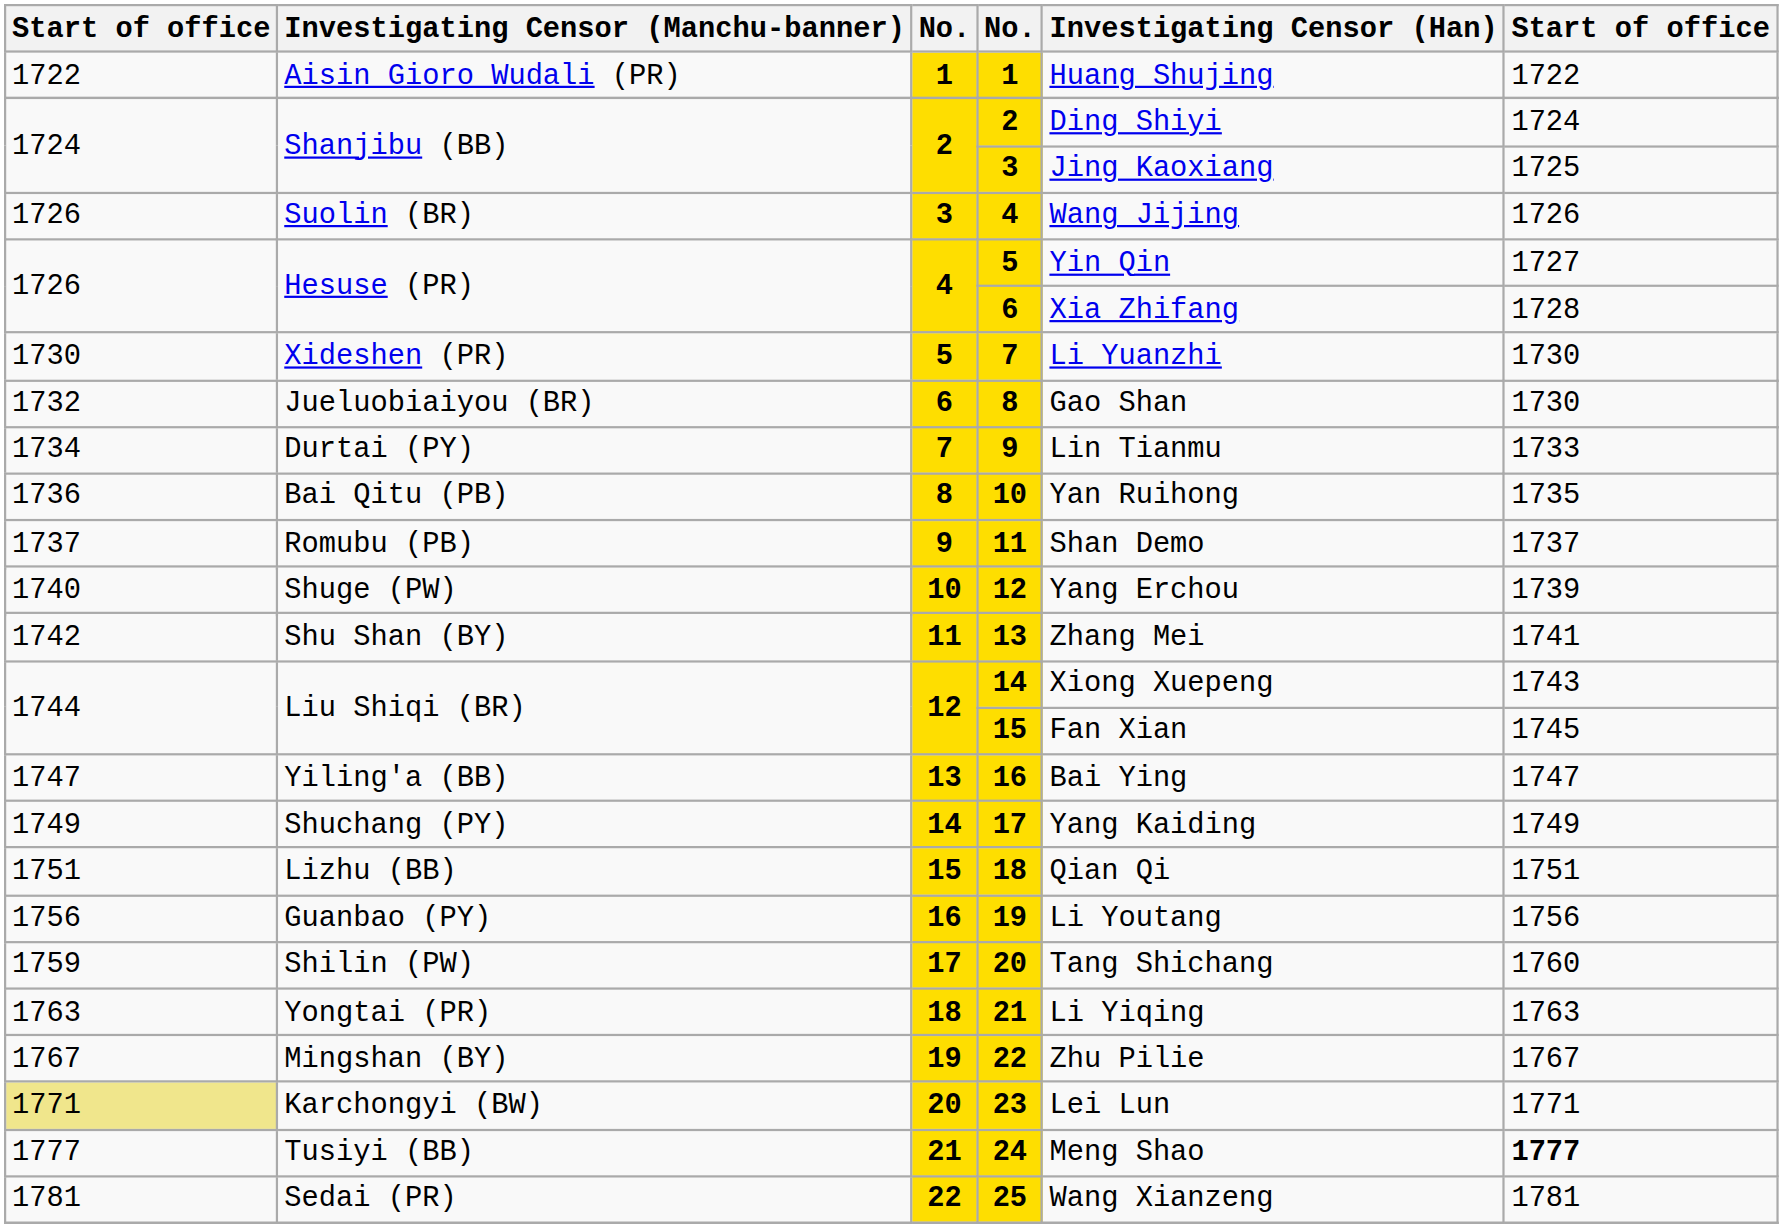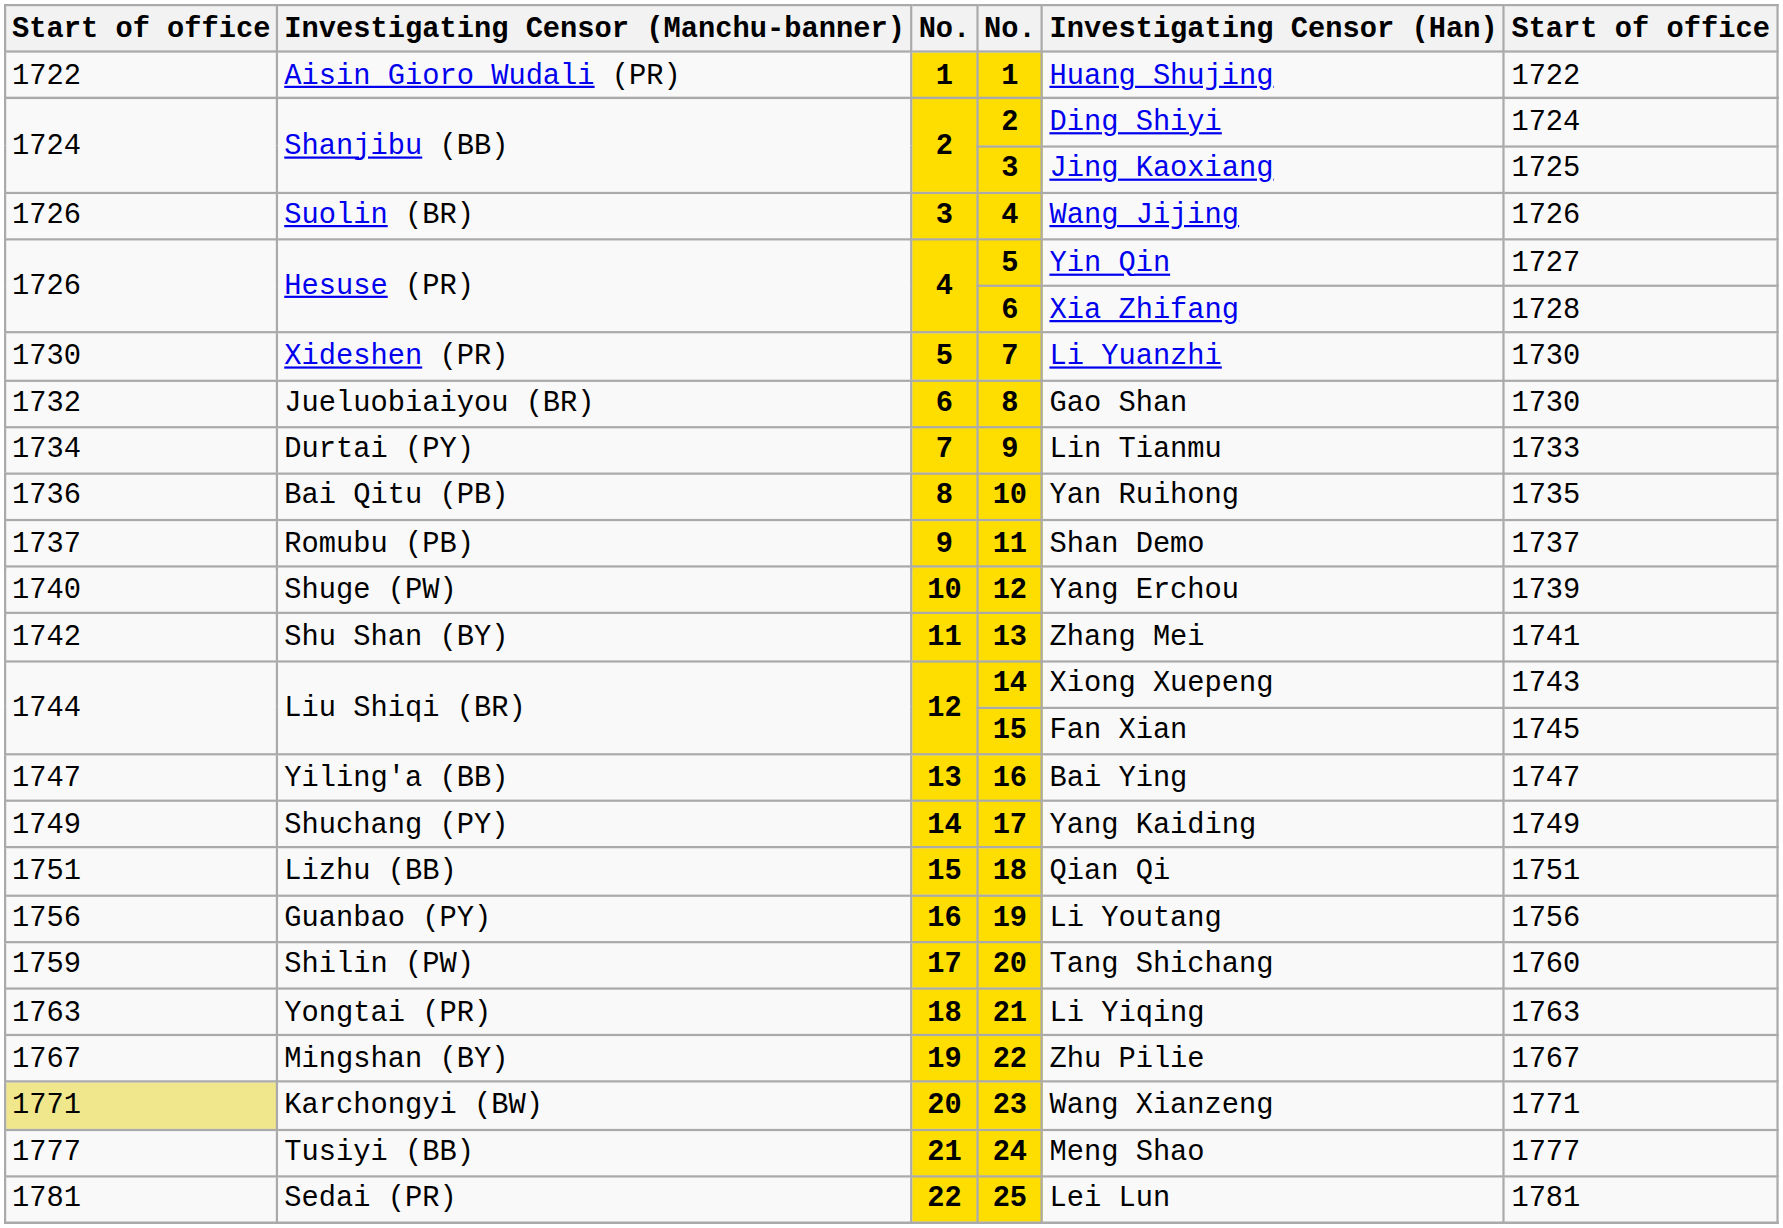23 | Investigating Censor (Han): Lei Lun -> Wang Xianzeng
24 | column 6: bold -> normal
25 | Investigating Censor (Han): Wang Xianzeng -> Lei Lun
